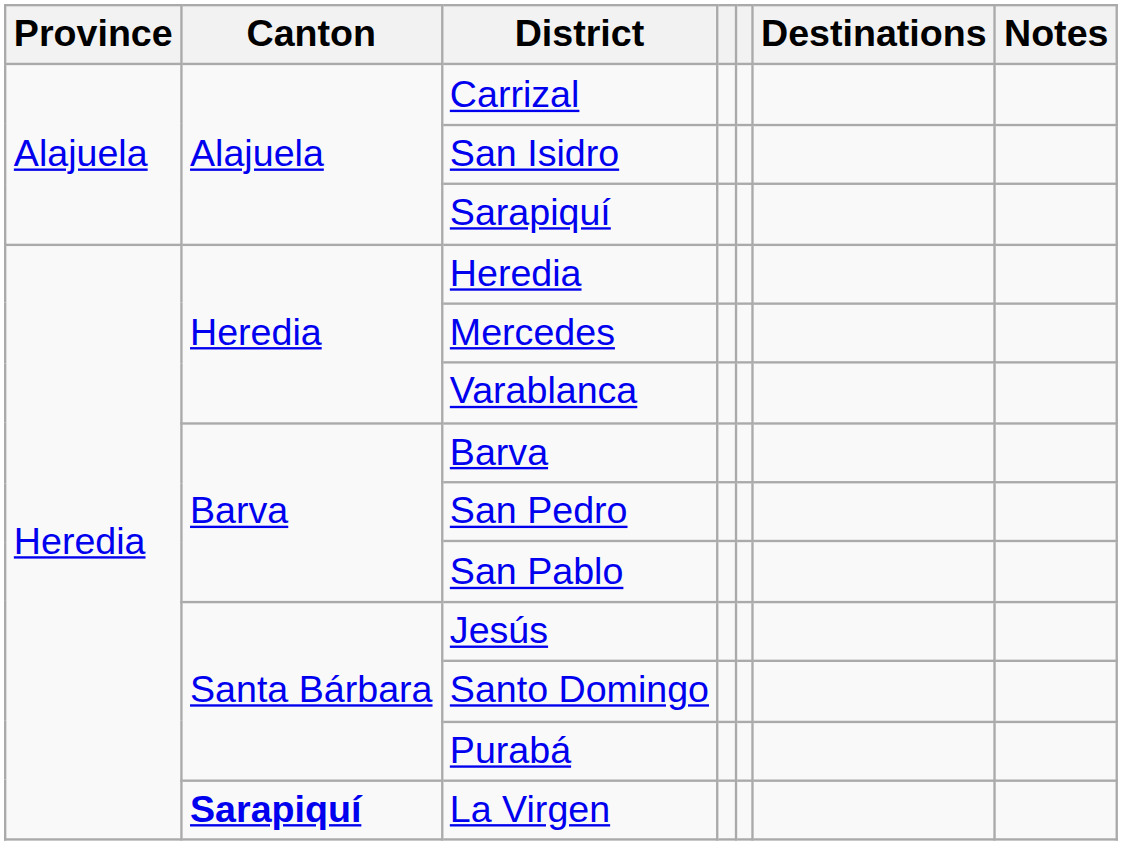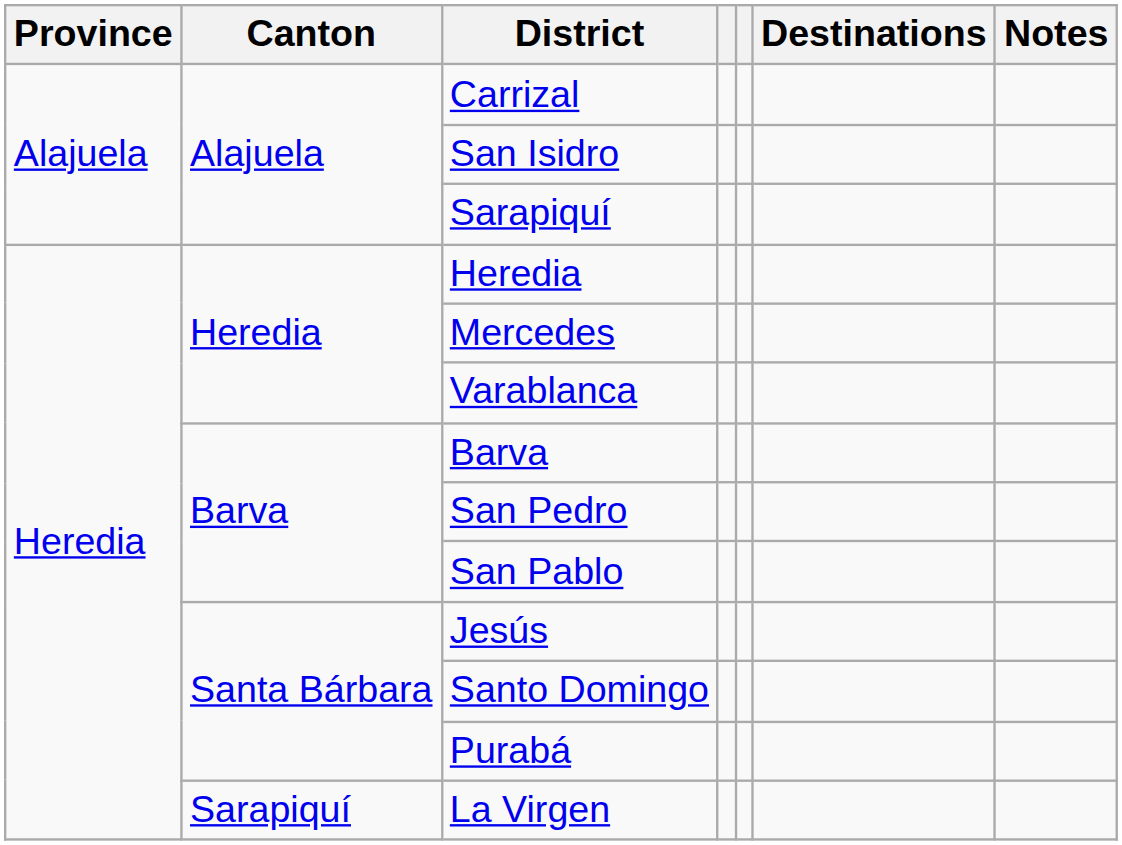La Virgen | Canton: bold -> normal
